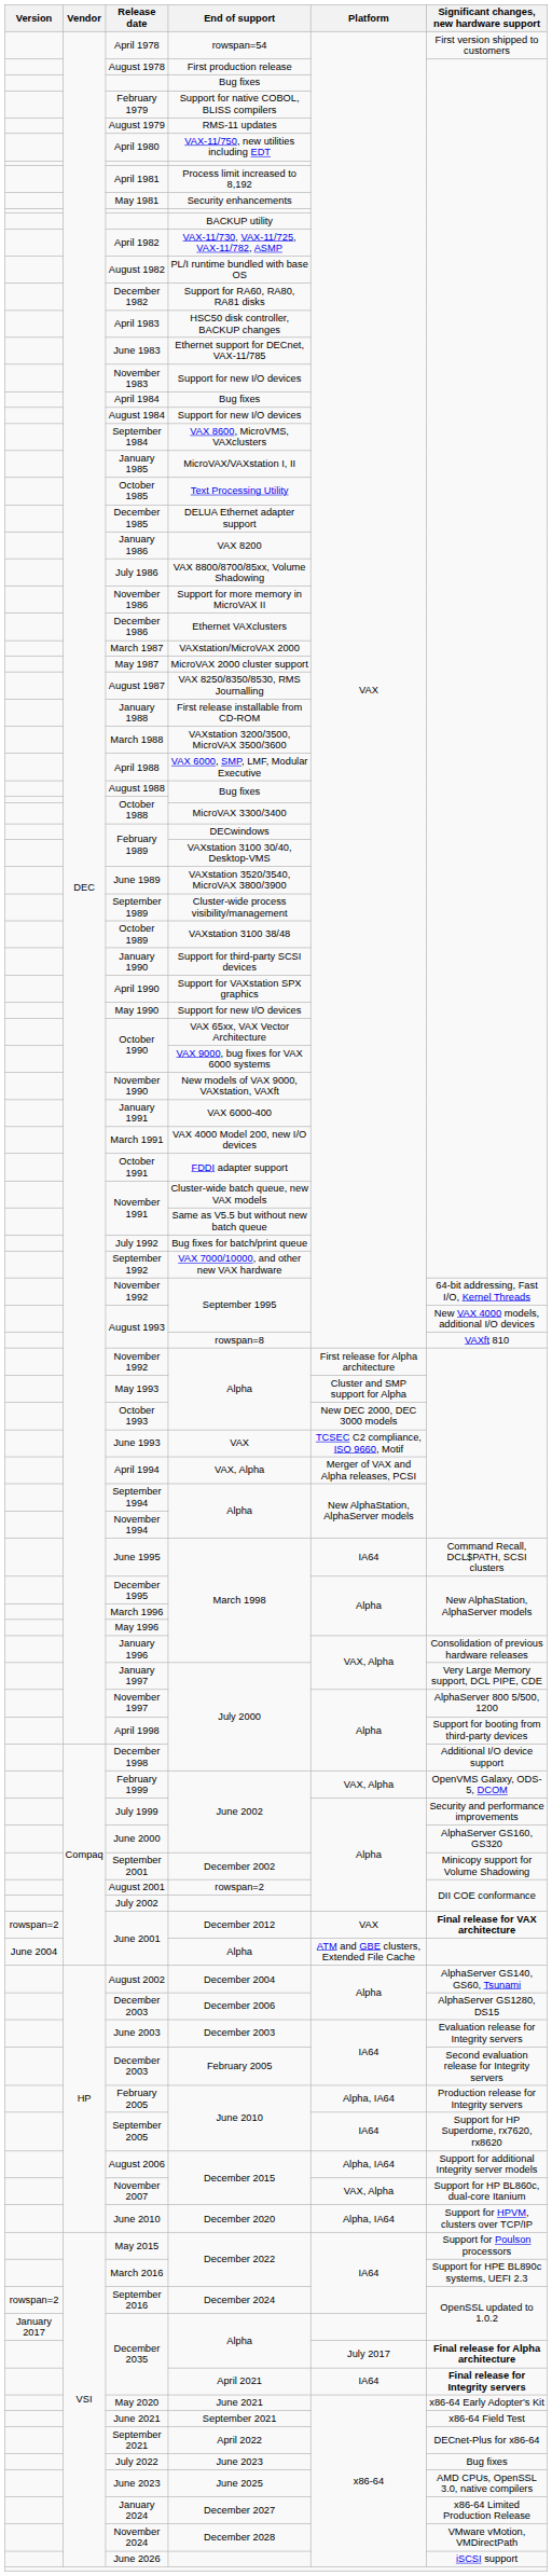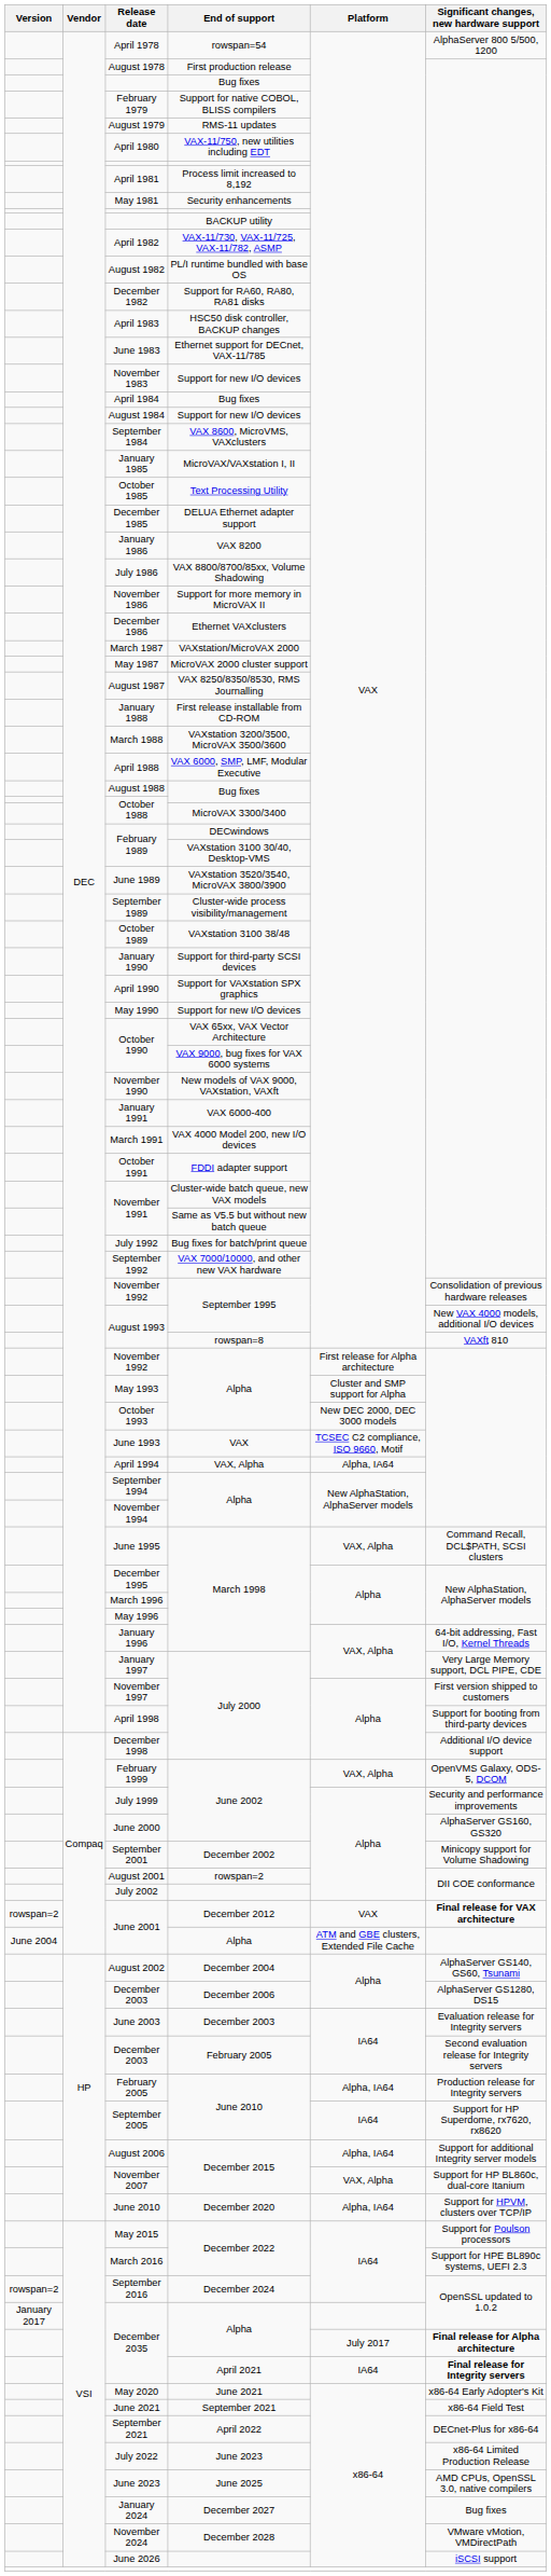April 1978 | Significant changes, new hardware support: First version shipped to customers -> AlphaServer 800 5/500, 1200
November 1992 / September 1995 | Significant changes, new hardware support: 64-bit addressing, Fast I/O, Kernel Threads -> Consolidation of previous hardware releases
April 1994 | Platform: Merger of VAX and Alpha releases, PCSI -> Alpha, IA64
June 1995 | Platform: IA64 -> VAX, Alpha
January 1996 | Significant changes, new hardware support: Consolidation of previous hardware releases -> 64-bit addressing, Fast I/O, Kernel Threads
November 1997 | Significant changes, new hardware support: AlphaServer 800 5/500, 1200 -> First version shipped to customers
July 2022 | Significant changes, new hardware support: Bug fixes -> x86-64 Limited Production Release
January 2024 | Significant changes, new hardware support: x86-64 Limited Production Release -> Bug fixes
